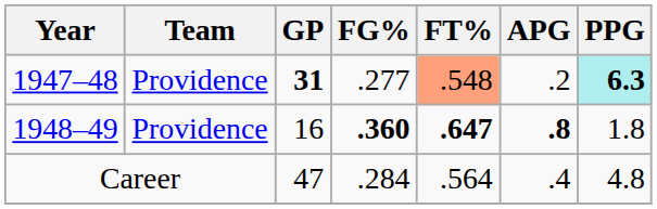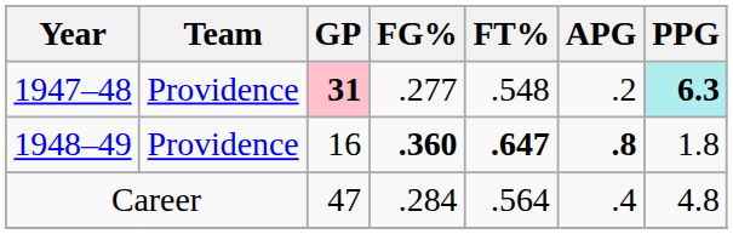1947–48 | GP: no background -> pink background
1947–48 | FT%: lightsalmon background -> no background
